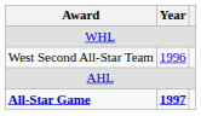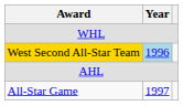West Second All-Star Team | Award: no background -> gold background
West Second All-Star Team | Year: no background -> lightblue background
All-Star Game | Award: bold -> normal
All-Star Game | Year: bold -> normal
